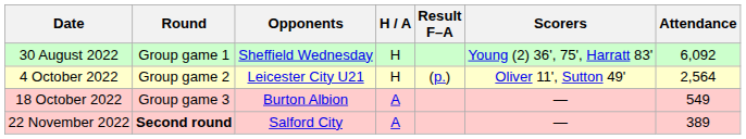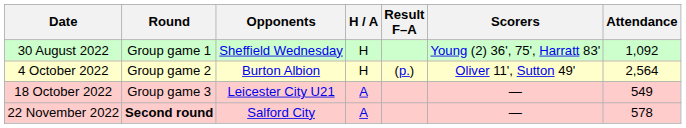30 August 2022 | Attendance: 6,092 -> 1,092
4 October 2022 | Opponents: Leicester City U21 -> Burton Albion
18 October 2022 | Opponents: Burton Albion -> Leicester City U21
22 November 2022 | Attendance: 389 -> 578
